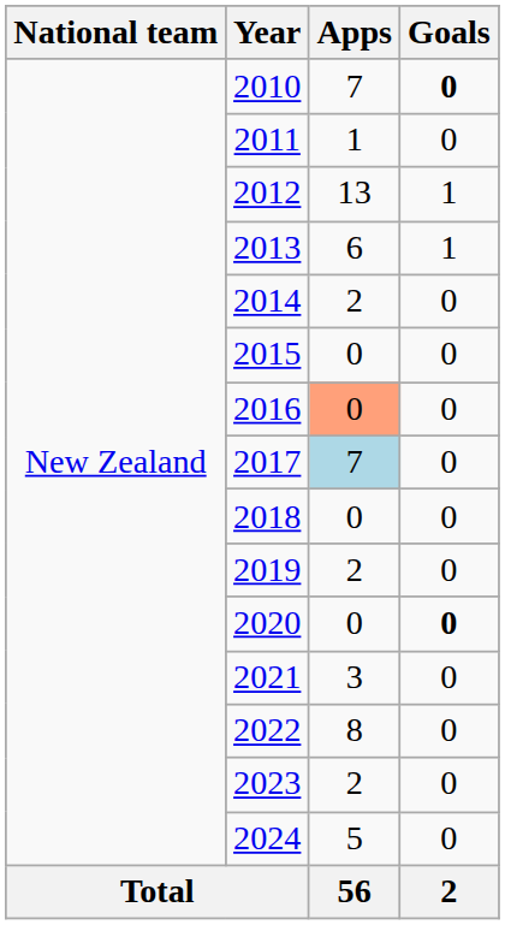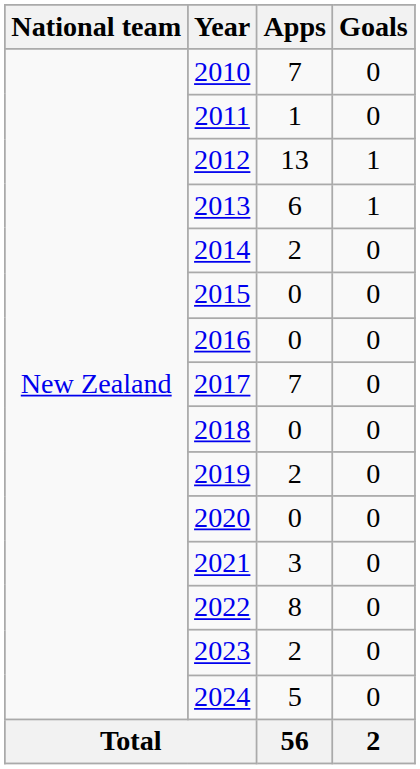2010 | Goals: bold -> normal
2016 | Apps: lightsalmon background -> no background
2017 | Apps: lightblue background -> no background
2020 | Goals: bold -> normal
